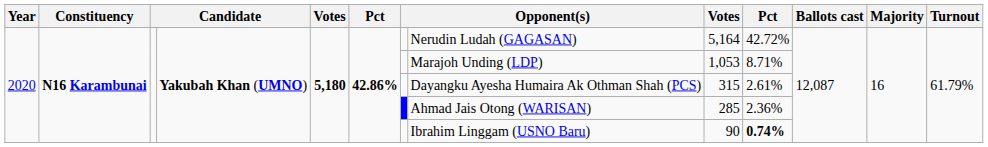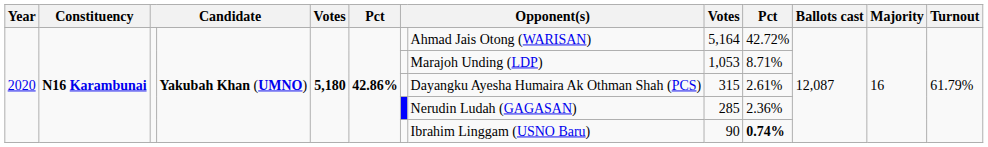row 2 | column 8: Nerudin Ludah (GAGASAN) -> Ahmad Jais Otong (WARISAN)
row 5 | column 8: Ahmad Jais Otong (WARISAN) -> Nerudin Ludah (GAGASAN)
